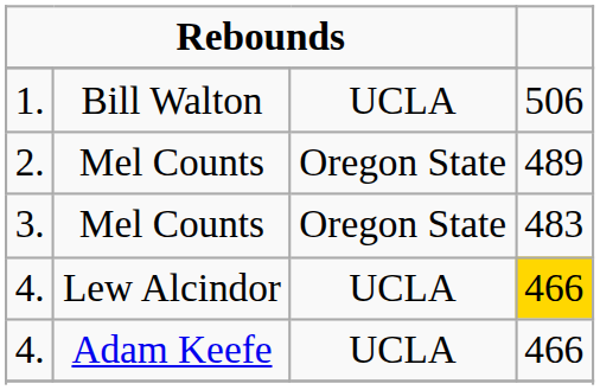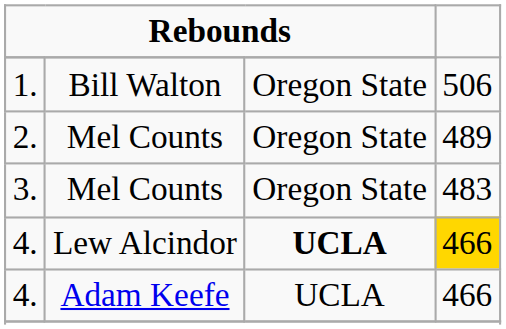1. | column 3: UCLA -> Oregon State
4. / Lew Alcindor | column 3: normal -> bold
